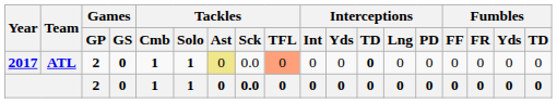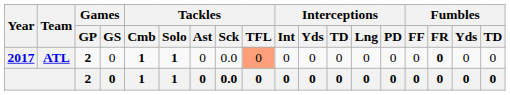ATL | Games / GS: bold -> normal
ATL | Tackles / Ast: khaki background -> no background
ATL | Interceptions / TD: bold -> normal
ATL | Fumbles / FR: normal -> bold
